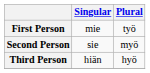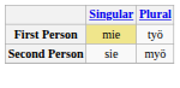First Person | Singular: no background -> khaki background
- row: Third Person | hiän | hyö
